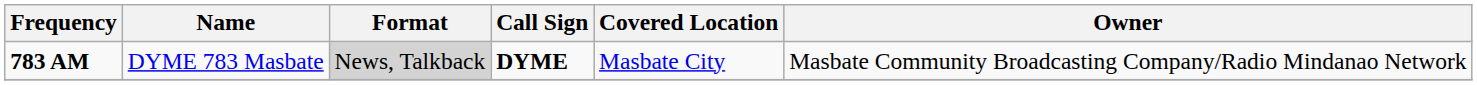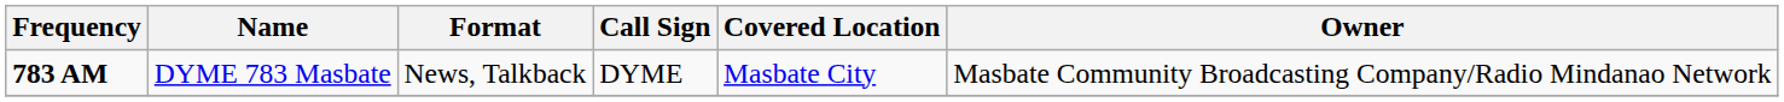783 AM | Format: lightgrey background -> no background
783 AM | Call Sign: bold -> normal
